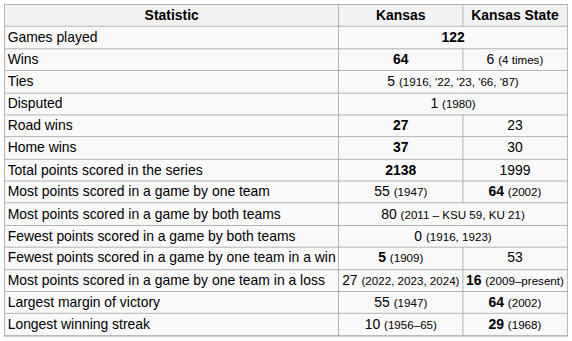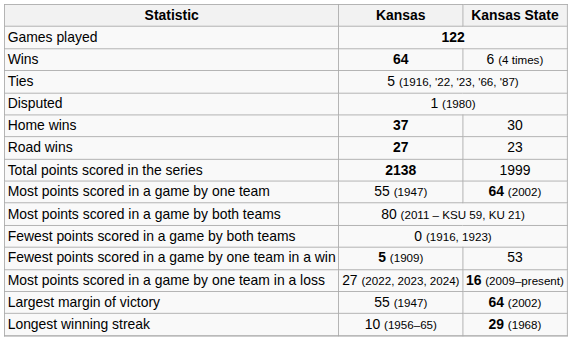rows swapped: Home wins <-> Road wins
